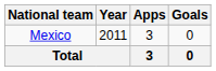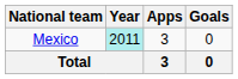Mexico | Year: no background -> paleturquoise background
